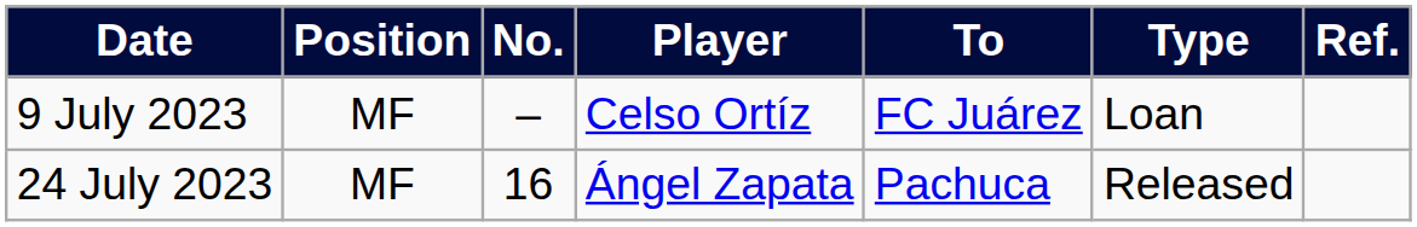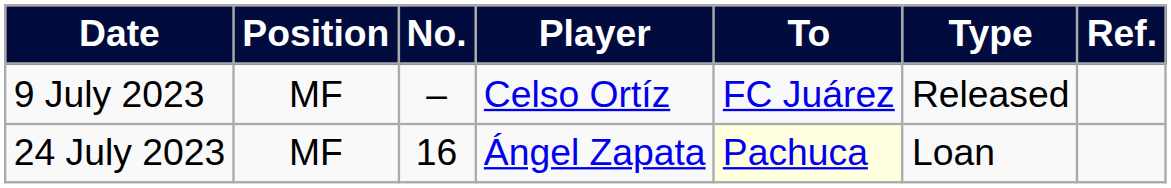9 July 2023 | Type: Loan -> Released
24 July 2023 | To: no background -> lightyellow background
24 July 2023 | Type: Released -> Loan
